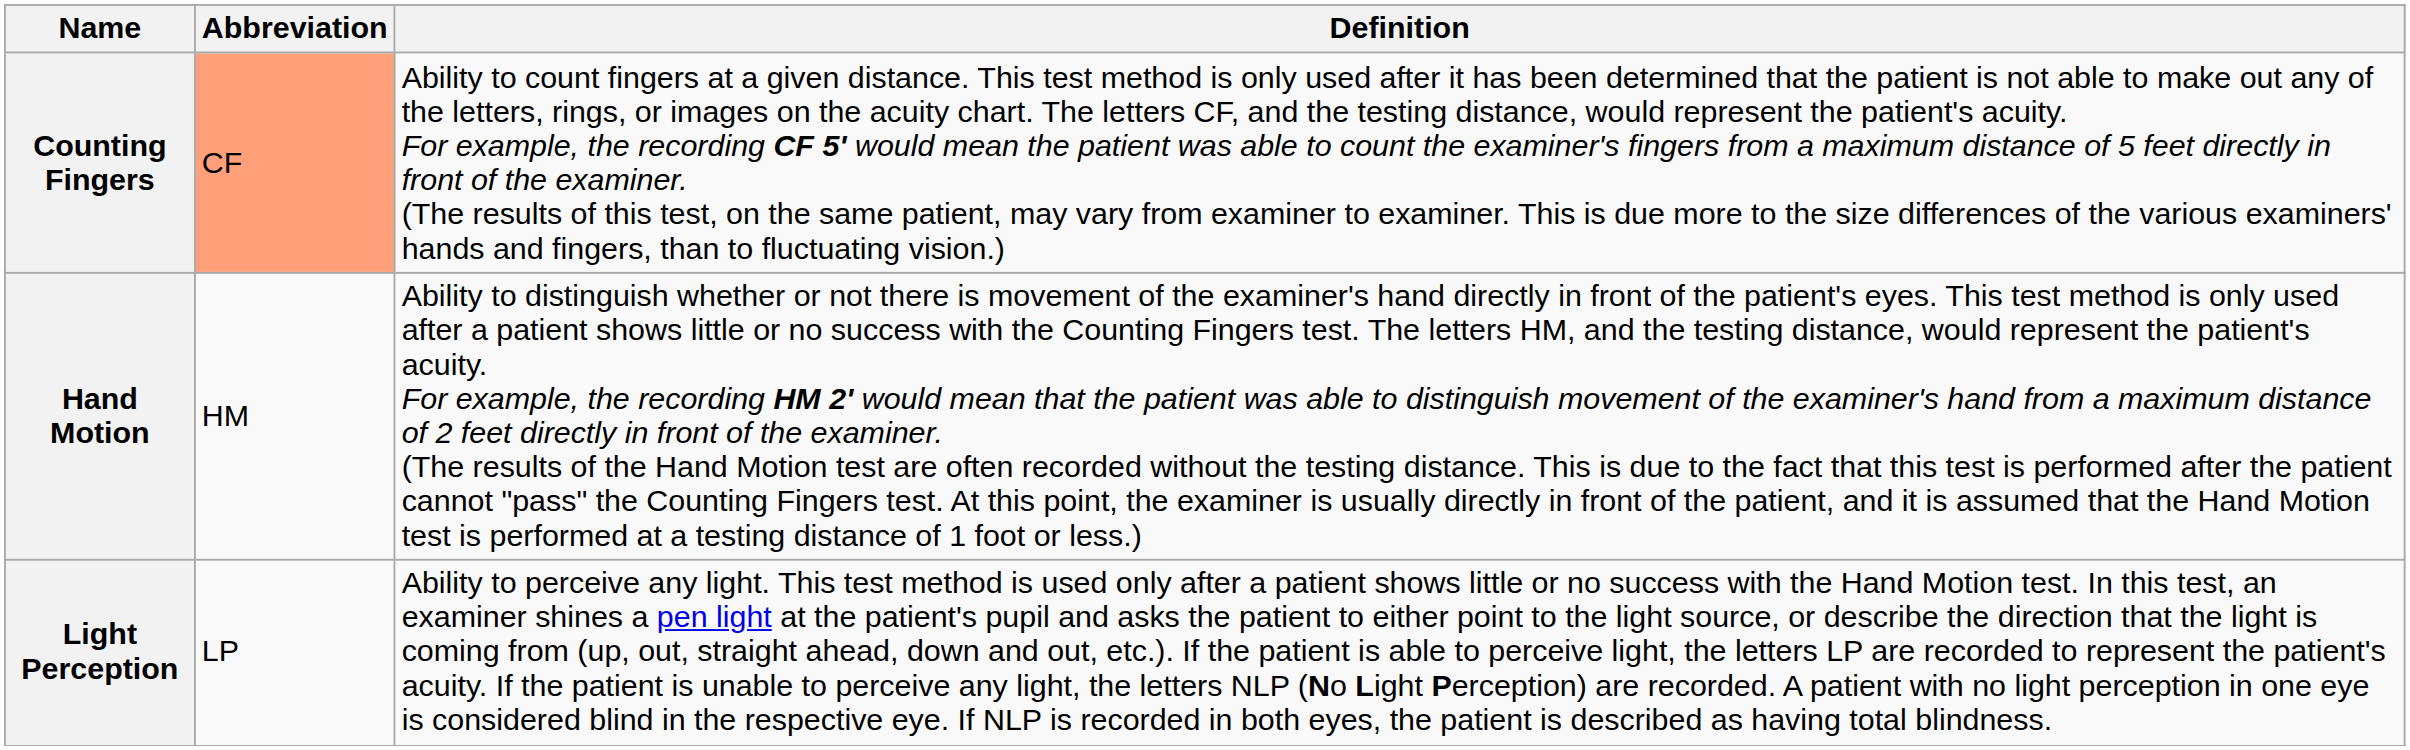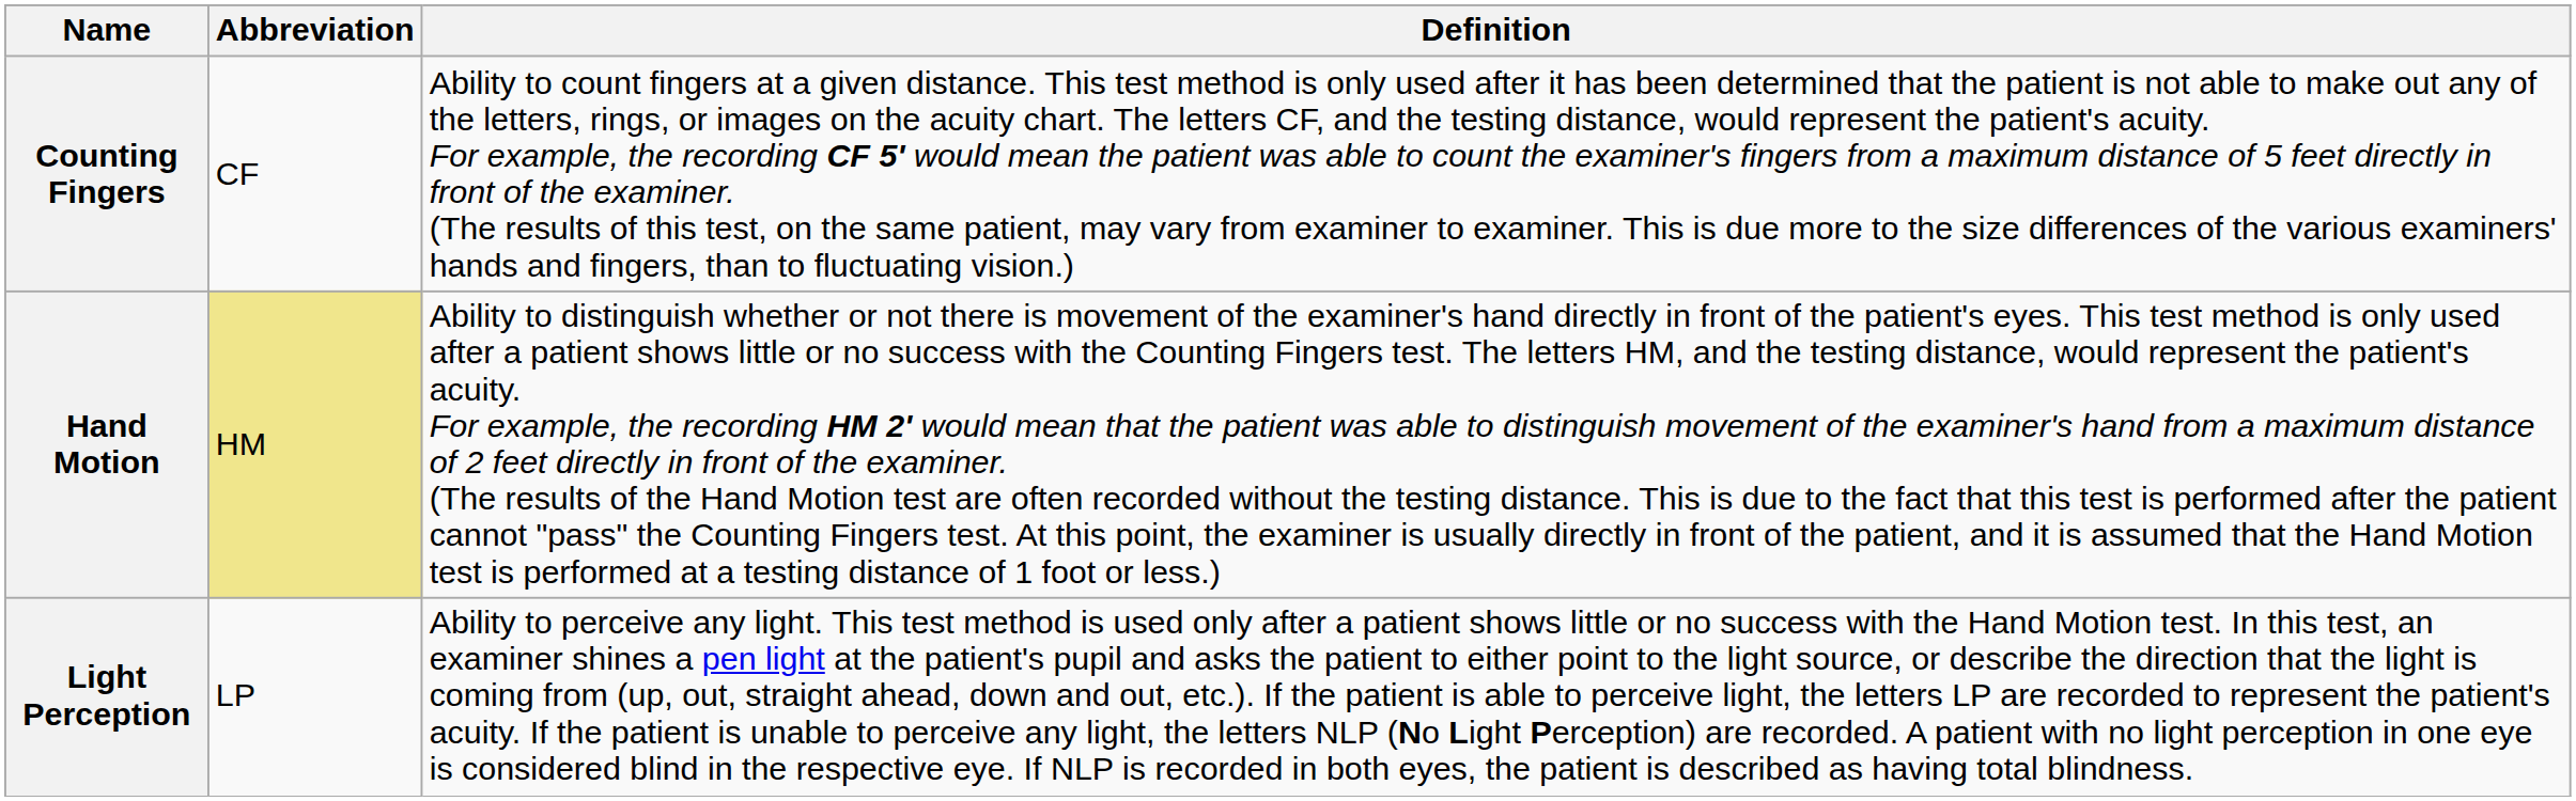row 2 | Abbreviation: lightsalmon background -> no background
row 3 | Abbreviation: no background -> khaki background
